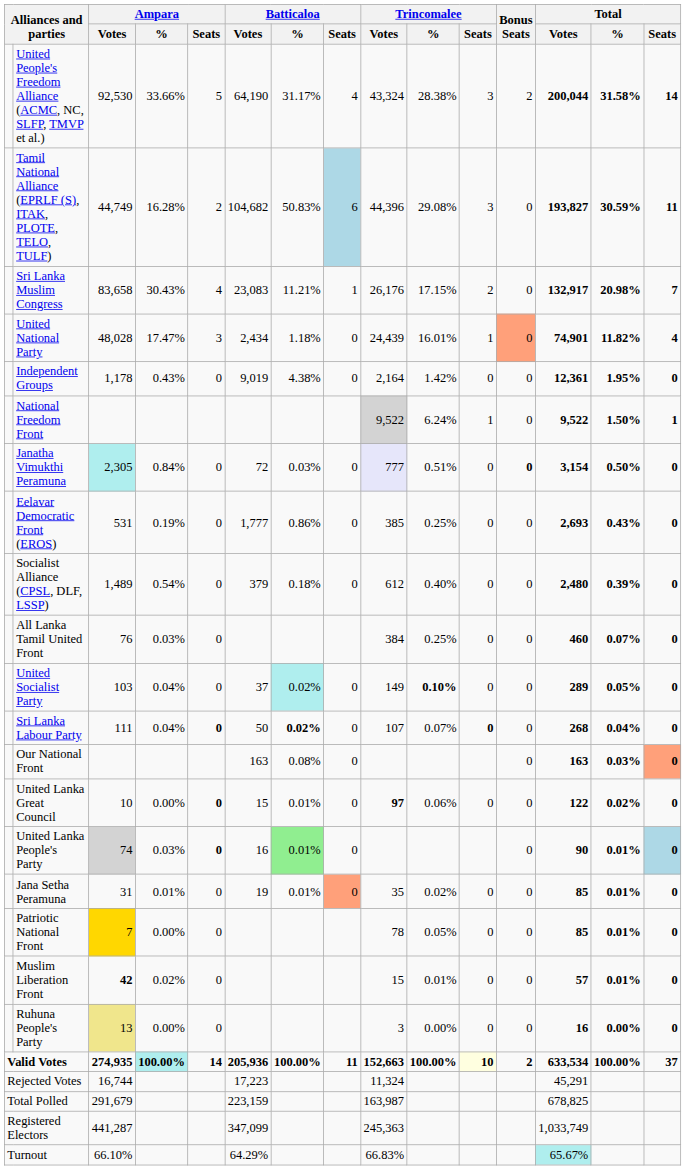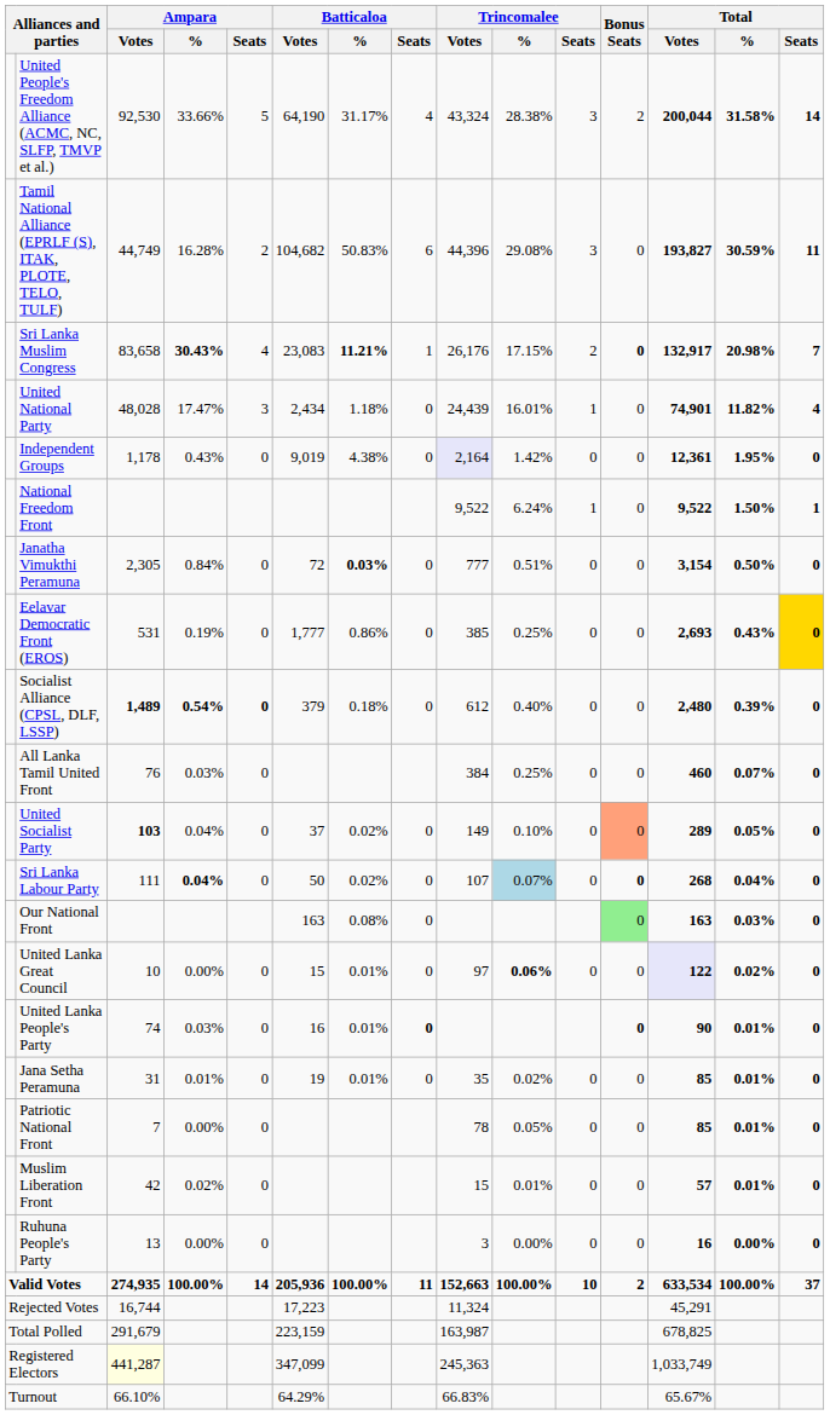Tamil National Alliance (EPRLF (S), ITAK, PLOTE, TELO, TULF) | Batticaloa / Seats: lightblue background -> no background
Sri Lanka Muslim Congress | Ampara / %: normal -> bold
Sri Lanka Muslim Congress | Batticaloa / %: normal -> bold
Sri Lanka Muslim Congress | Bonus Seats: normal -> bold
United National Party | Bonus Seats: lightsalmon background -> no background
Independent Groups | Trincomalee / Votes: no background -> lavender background
National Freedom Front | Trincomalee / Votes: lightgrey background -> no background
Janatha Vimukthi Peramuna | Ampara / Votes: paleturquoise background -> no background
Janatha Vimukthi Peramuna | Batticaloa / %: normal -> bold
Janatha Vimukthi Peramuna | Trincomalee / Votes: lavender background -> no background
Janatha Vimukthi Peramuna | Bonus Seats: bold -> normal
Eelavar Democratic Front (EROS) | Total / Seats: no background -> gold background
Socialist Alliance (CPSL, DLF, LSSP) | Ampara / Votes: normal -> bold
Socialist Alliance (CPSL, DLF, LSSP) | Ampara / %: normal -> bold
Socialist Alliance (CPSL, DLF, LSSP) | Ampara / Seats: normal -> bold
United Socialist Party | Ampara / Votes: normal -> bold
United Socialist Party | Batticaloa / %: paleturquoise background -> no background
United Socialist Party | Trincomalee / %: bold -> normal
United Socialist Party | Bonus Seats: no background -> lightsalmon background
Sri Lanka Labour Party | Ampara / %: normal -> bold
Sri Lanka Labour Party | Ampara / Seats: bold -> normal
Sri Lanka Labour Party | Batticaloa / %: bold -> normal
Sri Lanka Labour Party | Trincomalee / %: no background -> lightblue background
Sri Lanka Labour Party | Trincomalee / Seats: bold -> normal
Sri Lanka Labour Party | Bonus Seats: normal -> bold
Our National Front | Bonus Seats: no background -> lightgreen background
Our National Front | Total / Seats: lightsalmon background -> no background
United Lanka Great Council | Ampara / Seats: bold -> normal
United Lanka Great Council | Trincomalee / Votes: bold -> normal
United Lanka Great Council | Trincomalee / %: normal -> bold
United Lanka Great Council | Total / Votes: no background -> lavender background
United Lanka People's Party | Ampara / Votes: lightgrey background -> no background
United Lanka People's Party | Ampara / Seats: bold -> normal
United Lanka People's Party | Batticaloa / %: lightgreen background -> no background
United Lanka People's Party | Batticaloa / Seats: normal -> bold
United Lanka People's Party | Bonus Seats: normal -> bold
United Lanka People's Party | Total / Seats: lightblue background -> no background
Jana Setha Peramuna | Batticaloa / Seats: lightsalmon background -> no background
Patriotic National Front | Ampara / Votes: gold background -> no background
Muslim Liberation Front | Ampara / Votes: bold -> normal
Ruhuna People's Party | Ampara / Votes: khaki background -> no background
Valid Votes | Ampara / %: paleturquoise background -> no background
Valid Votes | Trincomalee / Seats: lightyellow background -> no background
Registered Electors | Ampara / Votes: no background -> lightyellow background
Turnout | Total / Votes: paleturquoise background -> no background
